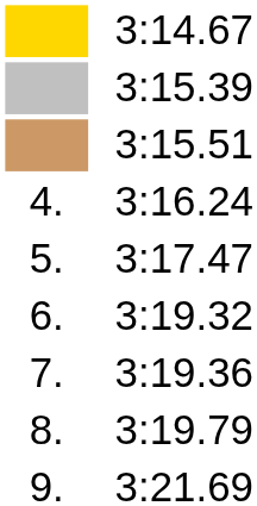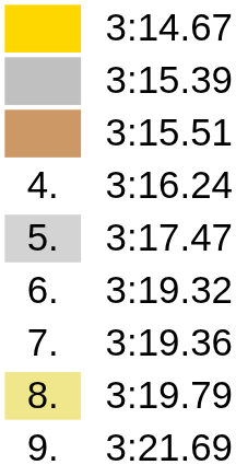3:17.47 | column 1: no background -> lightgrey background
3:19.79 | column 1: no background -> khaki background
